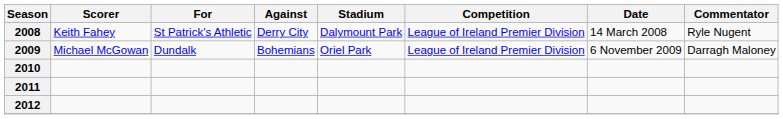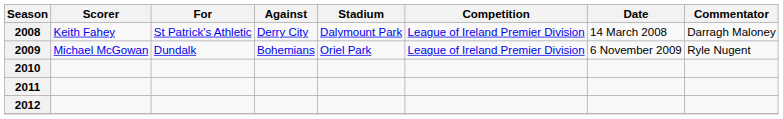2008 | Commentator: Ryle Nugent -> Darragh Maloney
2009 | Commentator: Darragh Maloney -> Ryle Nugent
